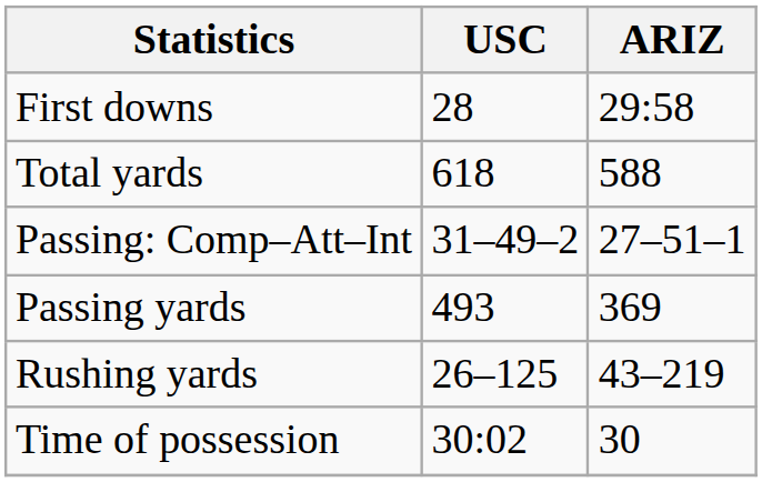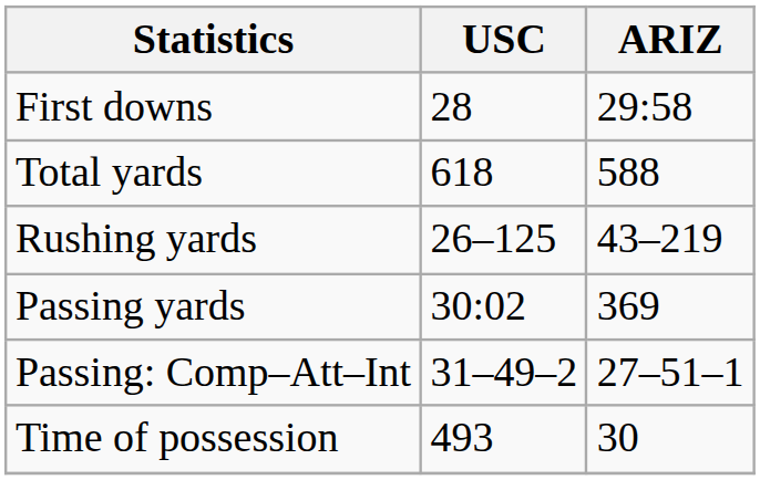rows swapped: Rushing yards <-> Passing: Comp–Att–Int
Passing yards | USC: 493 -> 30:02
Time of possession | USC: 30:02 -> 493
